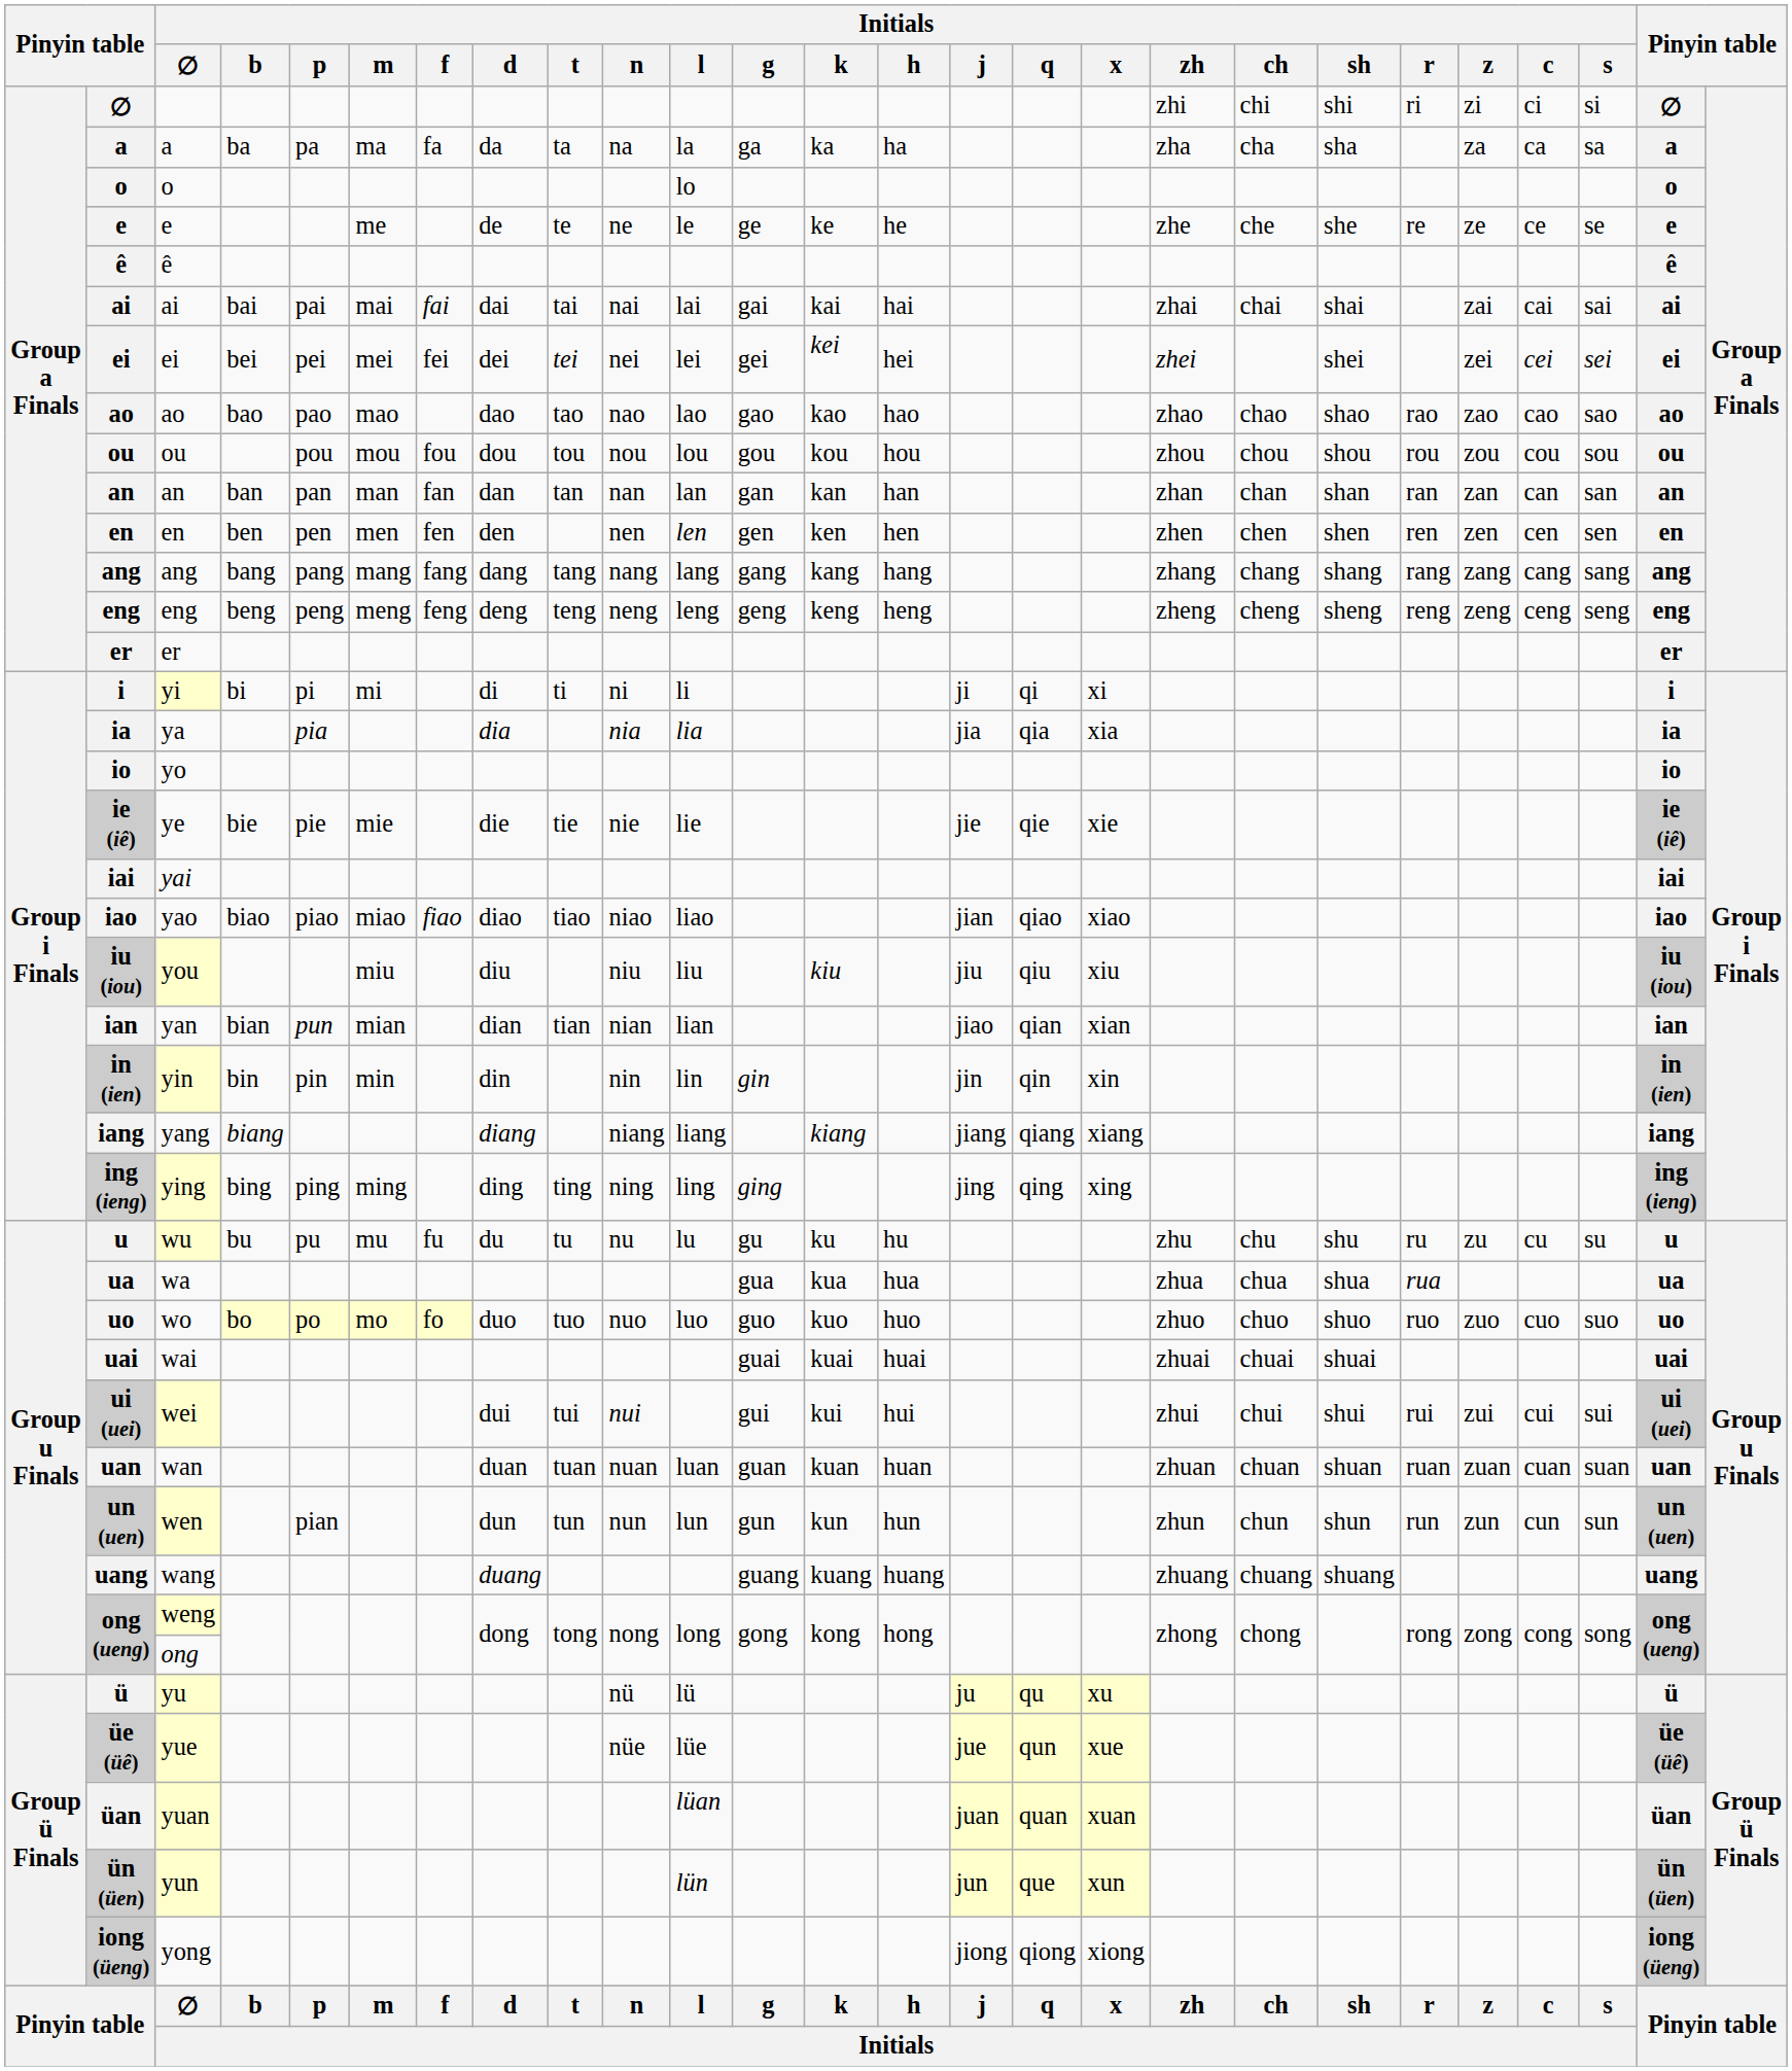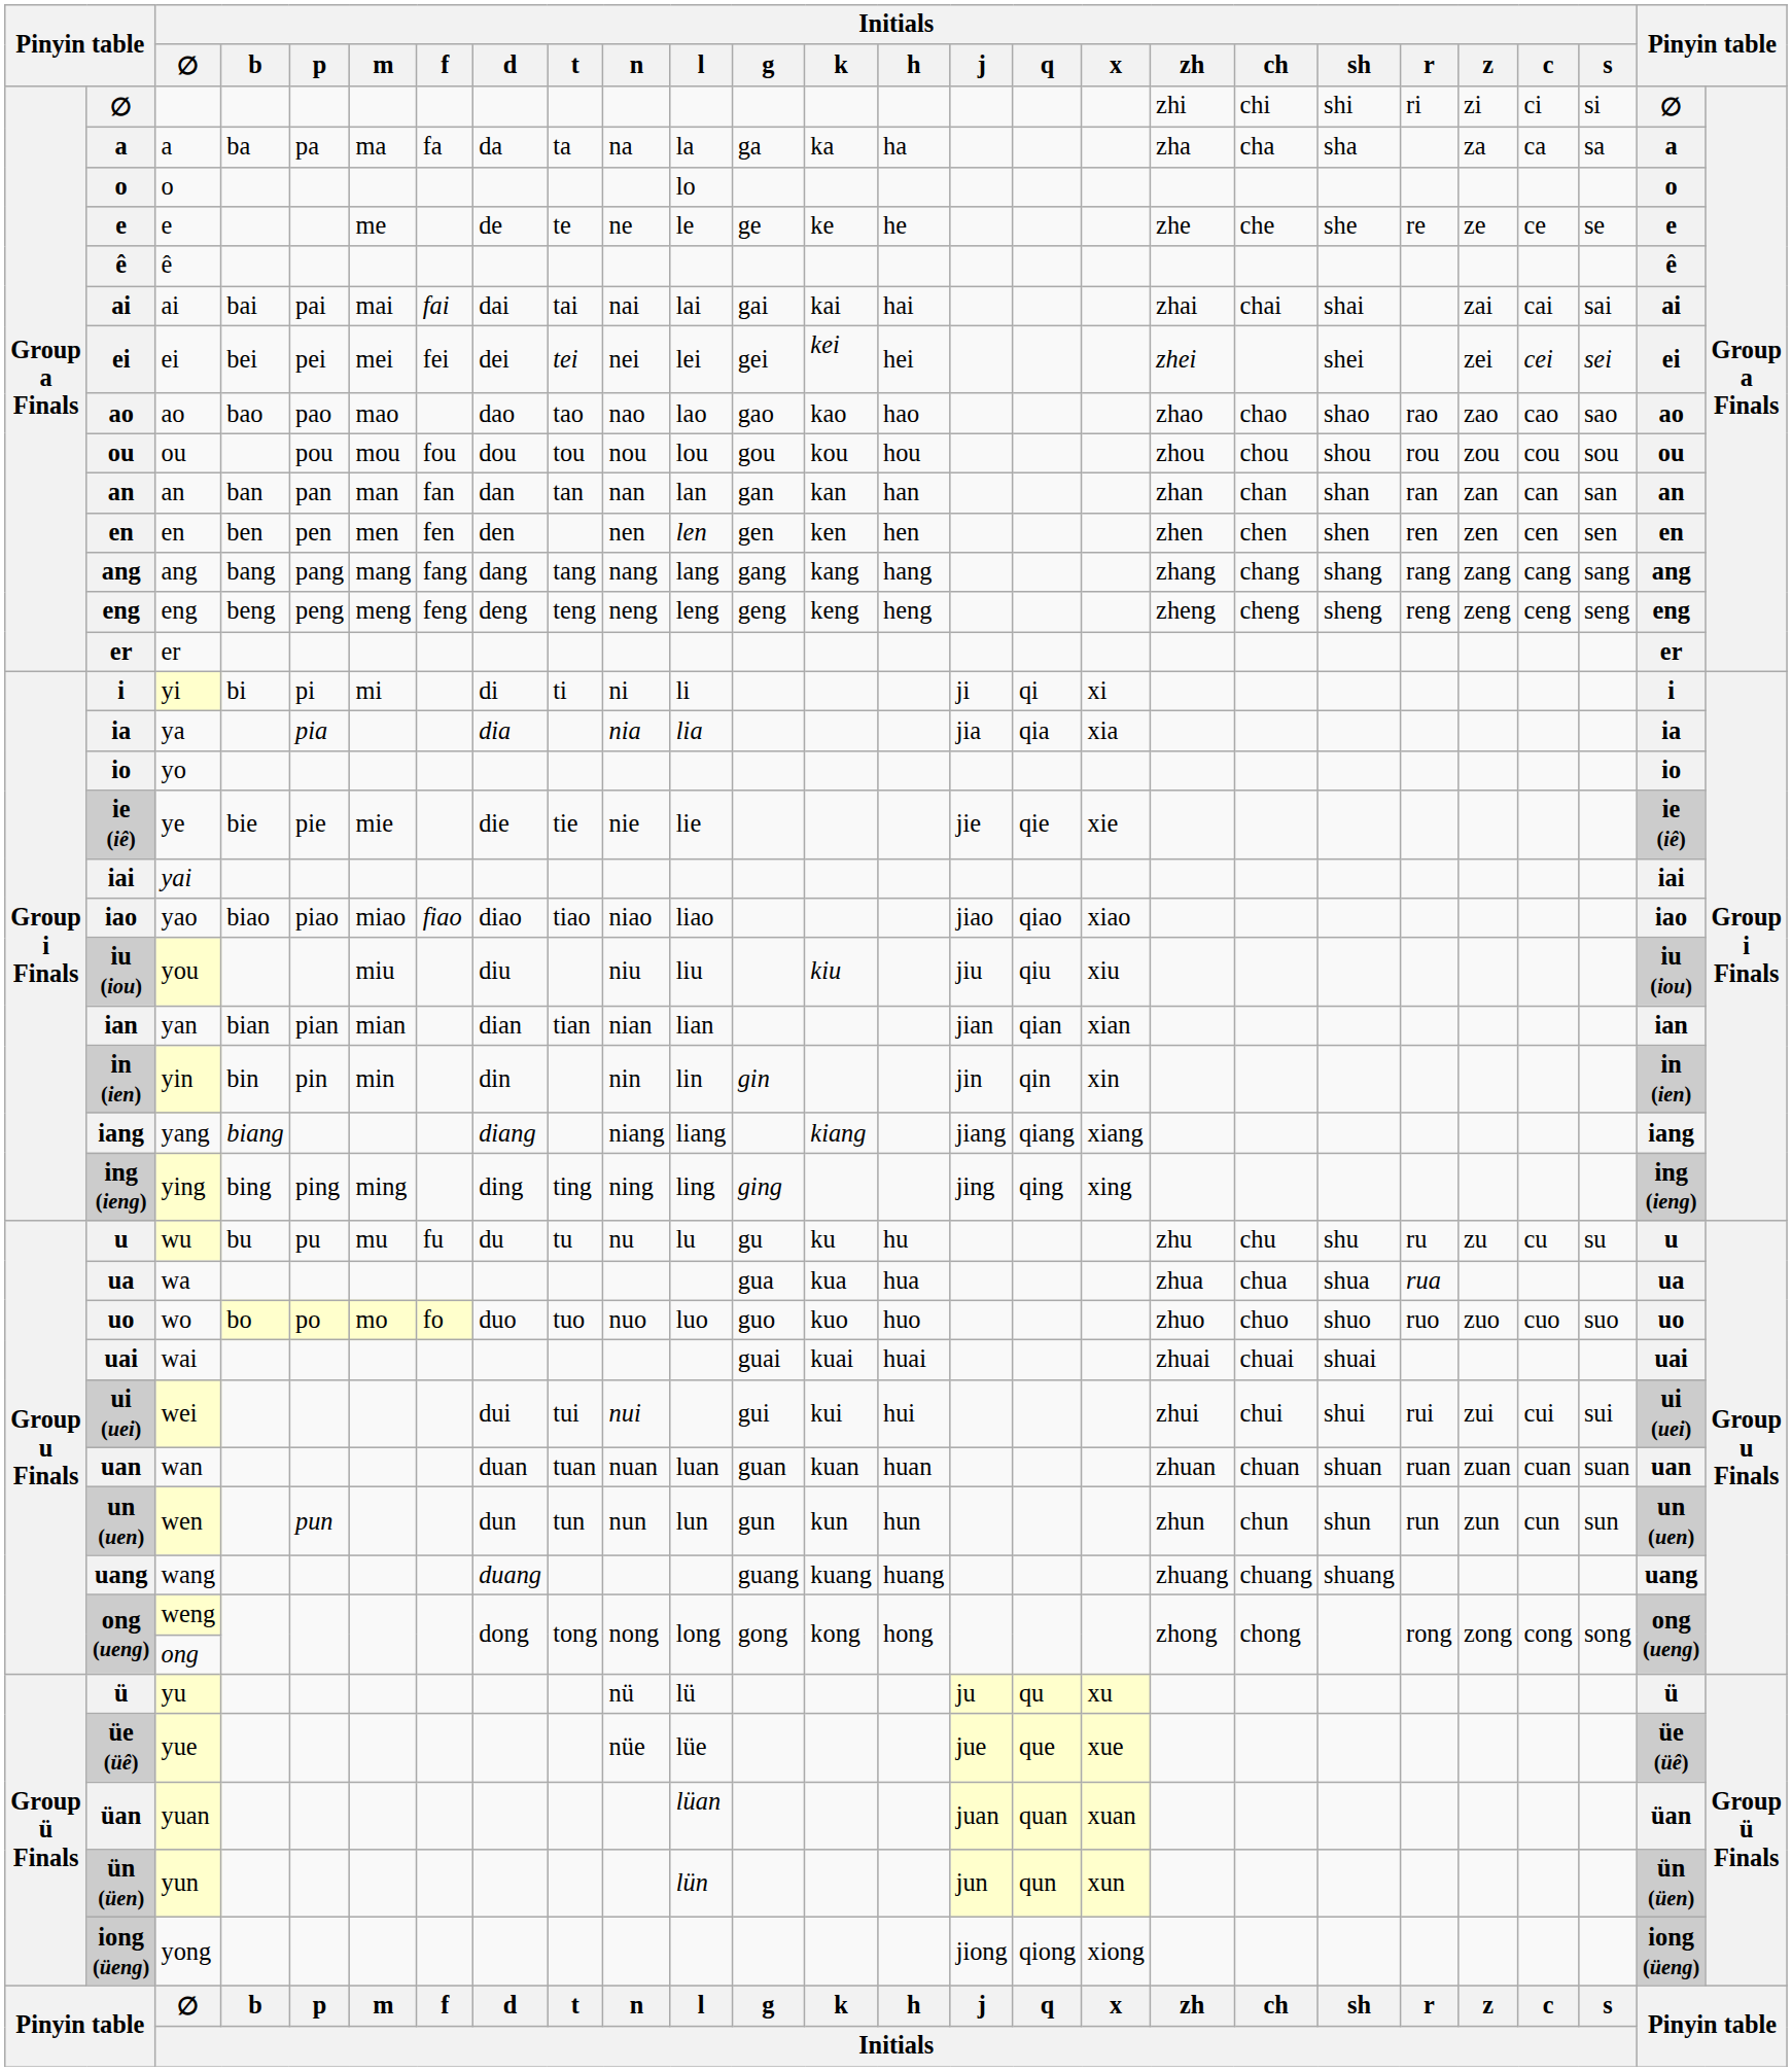yao | Initials / j: jian -> jiao
yan | Initials / p: pun -> pian
yan | Initials / j: jiao -> jian
wen | Initials / p: pian -> pun
yue | Initials / q: qun -> que
yun | Initials / q: que -> qun
